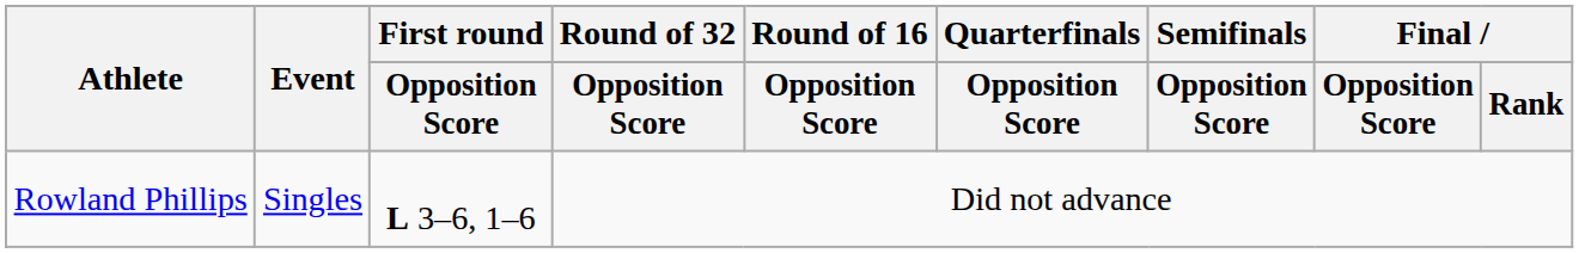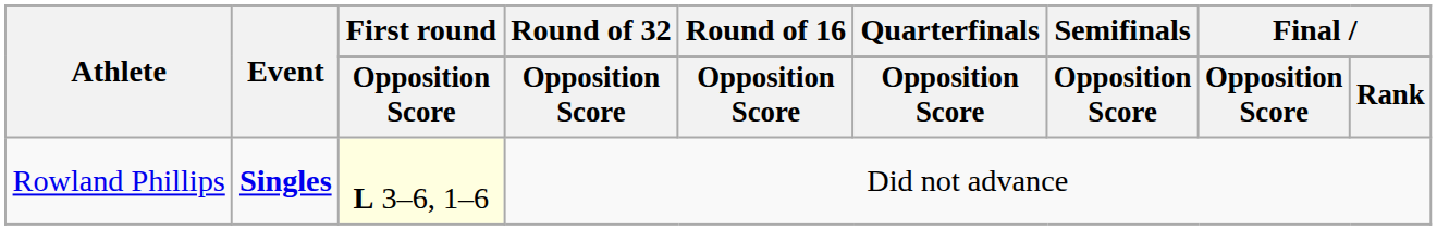Rowland Phillips | Event: normal -> bold
Rowland Phillips | First round / Opposition Score: no background -> lightyellow background
